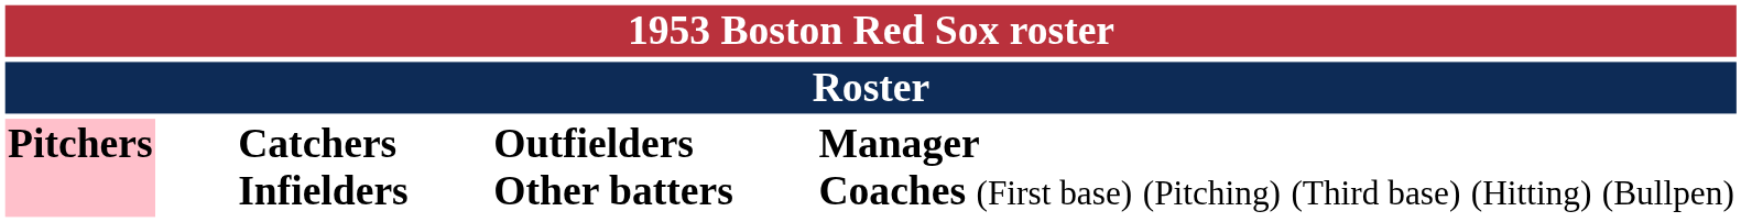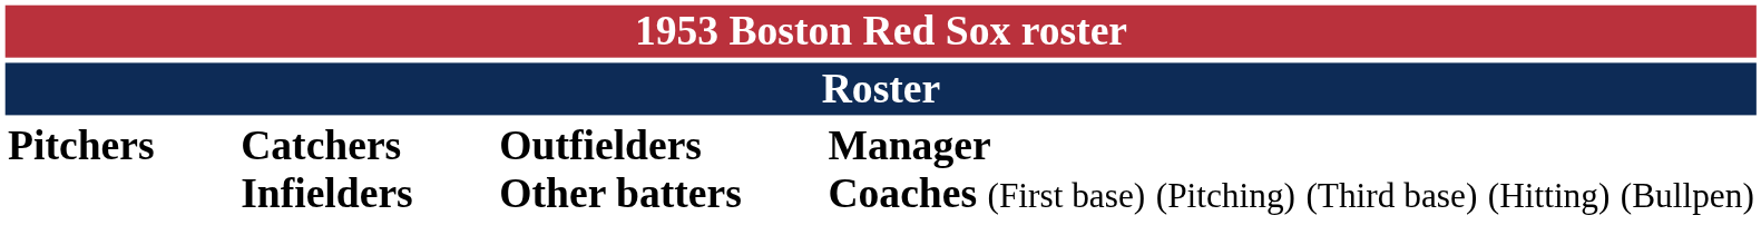Pitchers | column 1: pink background -> no background
